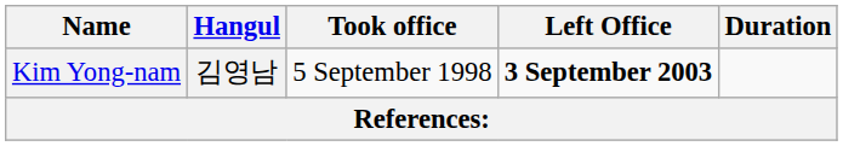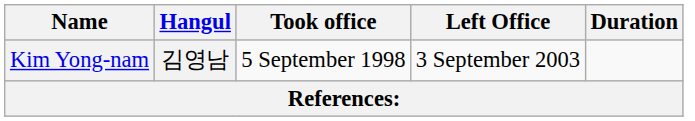Kim Yong-nam | Left Office: bold -> normal
